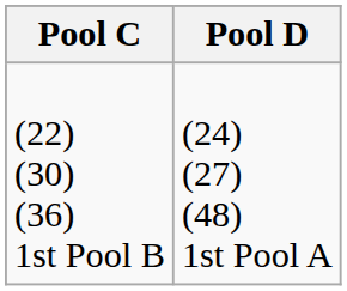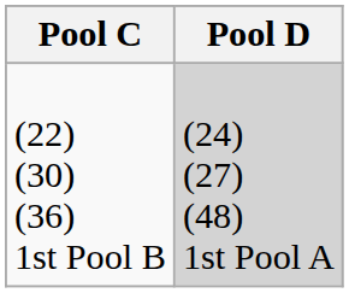(22) (30) (36) 1st Pool B | Pool D: no background -> lightgrey background
